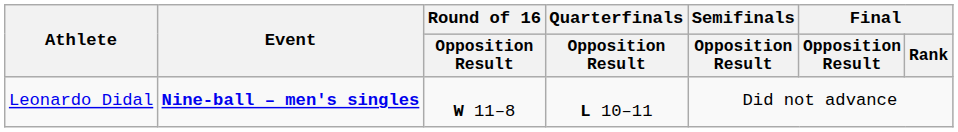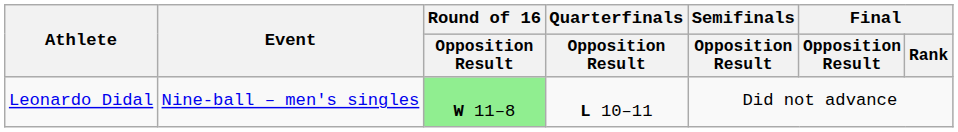Leonardo Didal | Event: bold -> normal
Leonardo Didal | Round of 16 / Opposition Result: no background -> lightgreen background
